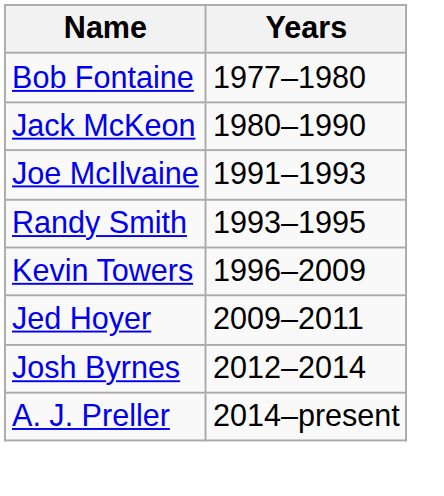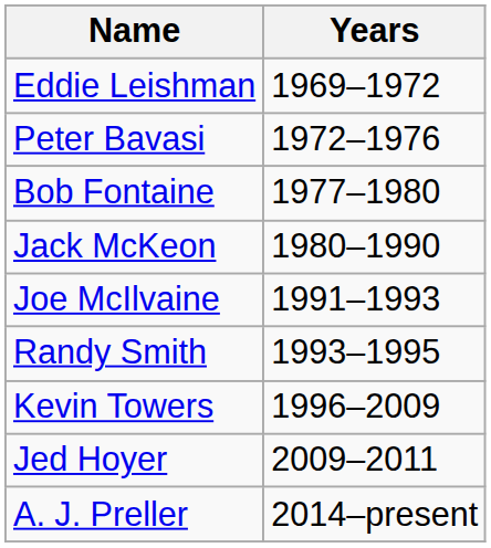+ row: Eddie Leishman | 1969–1972
+ row: Peter Bavasi | 1972–1976
- row: Josh Byrnes | 2012–2014
